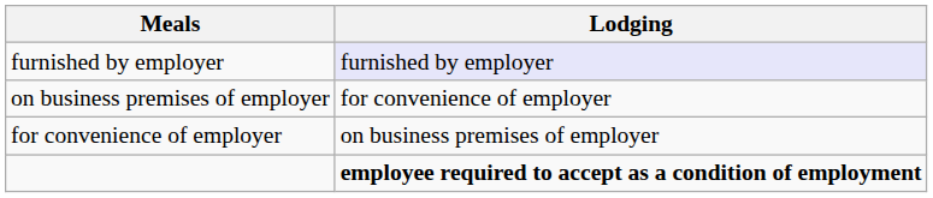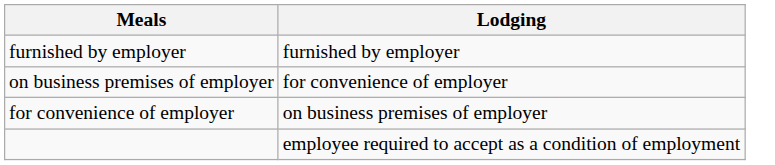row 2 | Lodging: lavender background -> no background
row 5 | Lodging: bold -> normal
